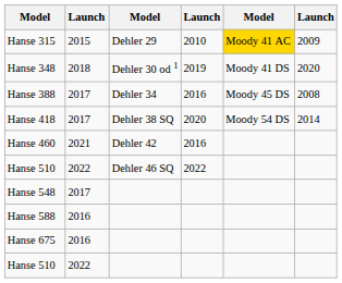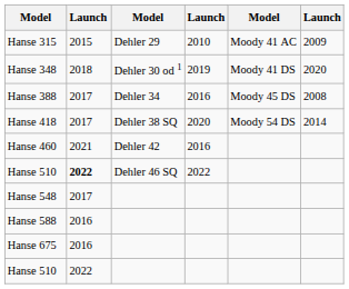Hanse 315 | column 5: gold background -> no background
Hanse 510 / Dehler 46 SQ | column 2: normal -> bold
